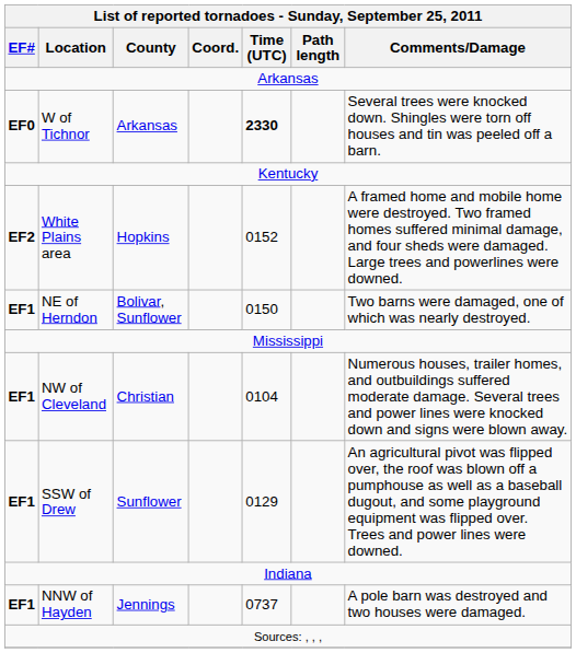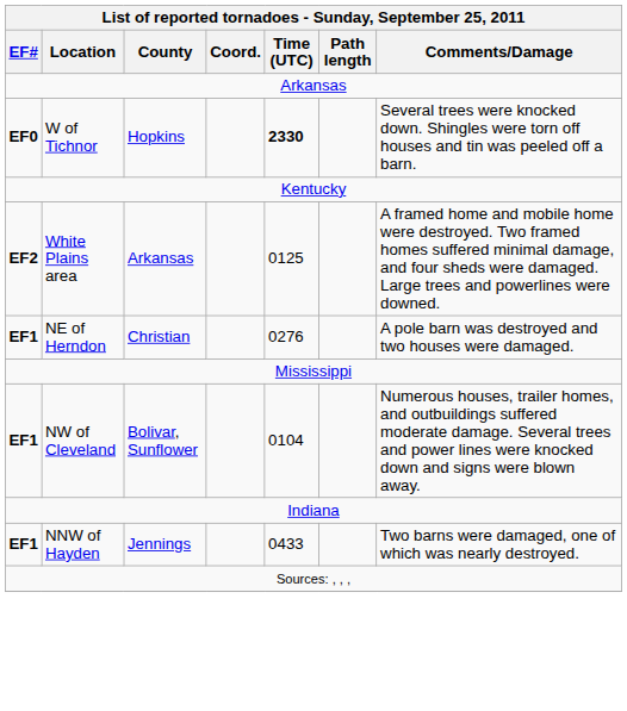W of Tichnor | County: Arkansas -> Hopkins
White Plains area | County: Hopkins -> Arkansas
White Plains area | Time (UTC): 0152 -> 0125
NE of Herndon | County: Bolivar, Sunflower -> Christian
NE of Herndon | Time (UTC): 0150 -> 0276
NE of Herndon | Comments/Damage: Two barns were damaged, one of which was nearly destroyed. -> A pole barn was destroyed and two houses were damaged.
NW of Cleveland | County: Christian -> Bolivar, Sunflower
- row: EF1 | SSW of Drew | Sunflower | 0129 | An agricultural pivot was flipped over, the roof was blown off a pumphouse as well as a baseball dugout, and some playground equipment was flipped over. Trees and power lines were downed.
NNW of Hayden | Time (UTC): 0737 -> 0433
NNW of Hayden | Comments/Damage: A pole barn was destroyed and two houses were damaged. -> Two barns were damaged, one of which was nearly destroyed.
